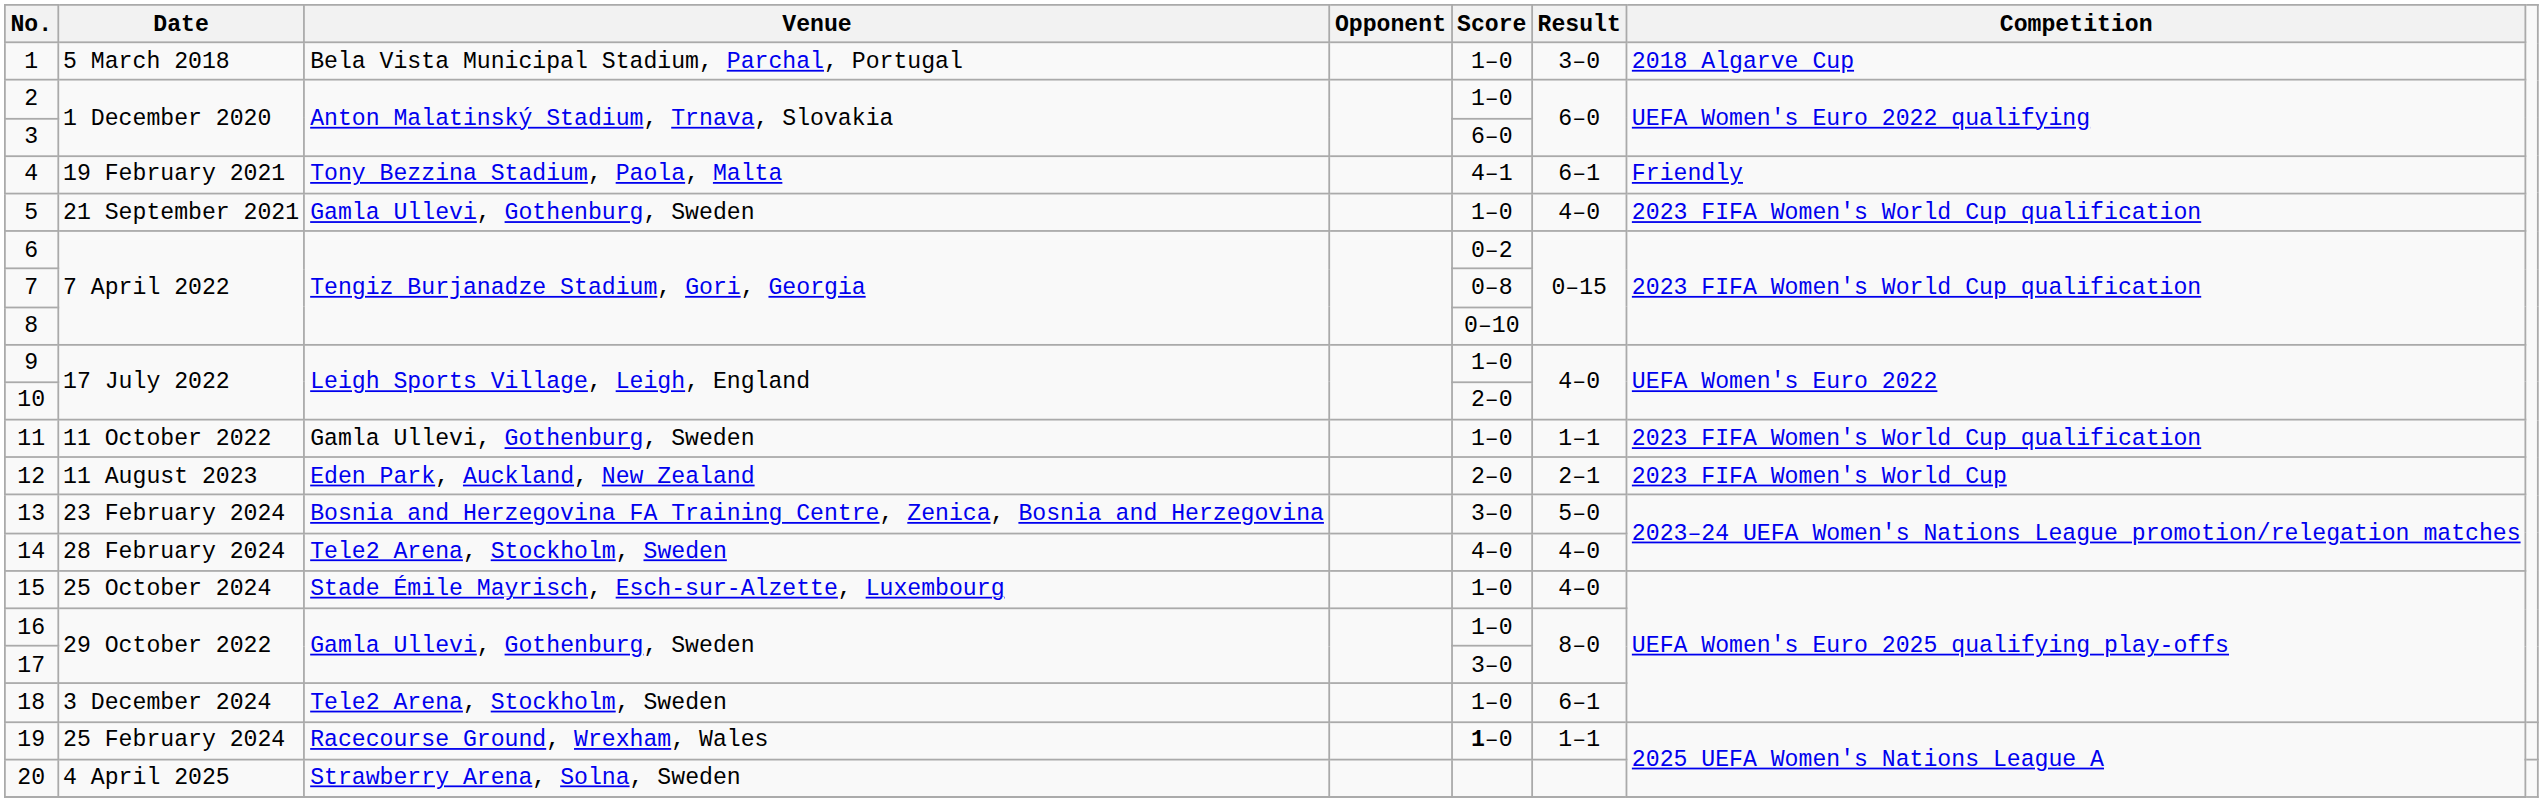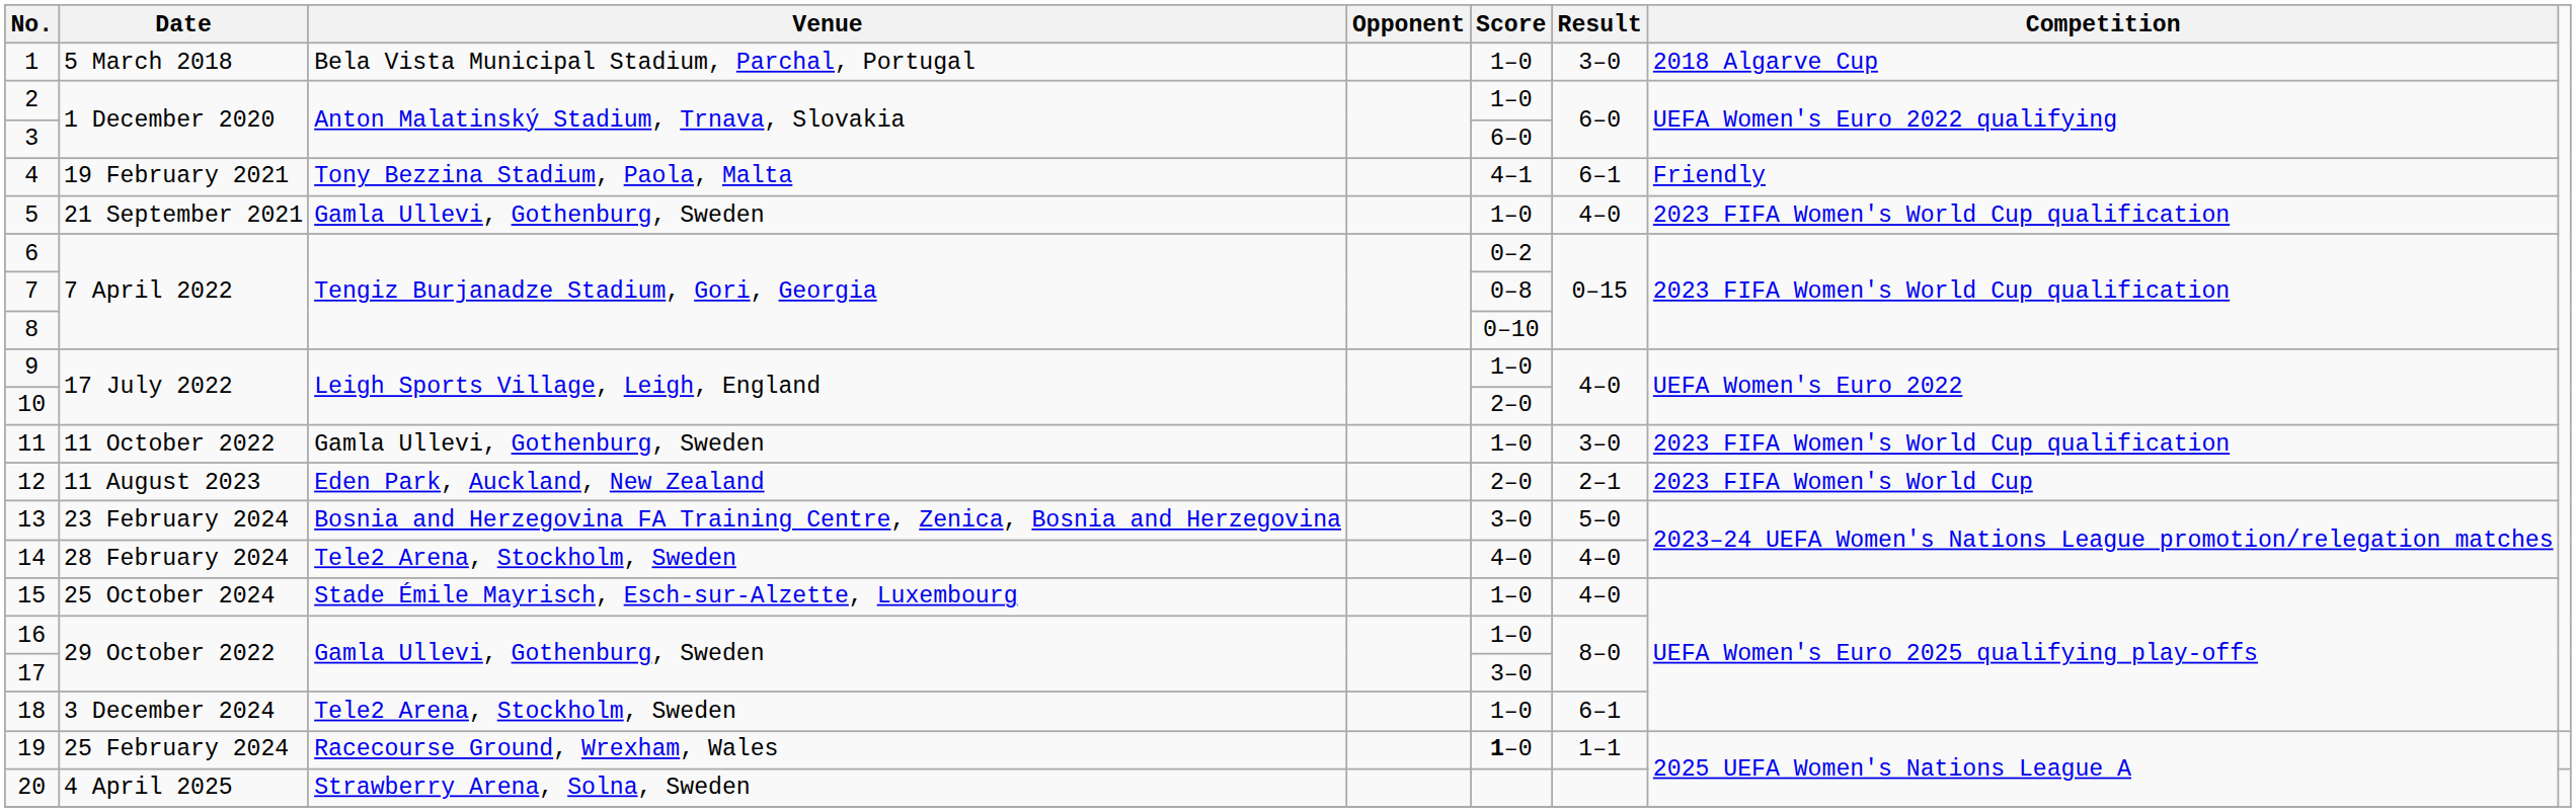11 | Result: 1–1 -> 3–0
